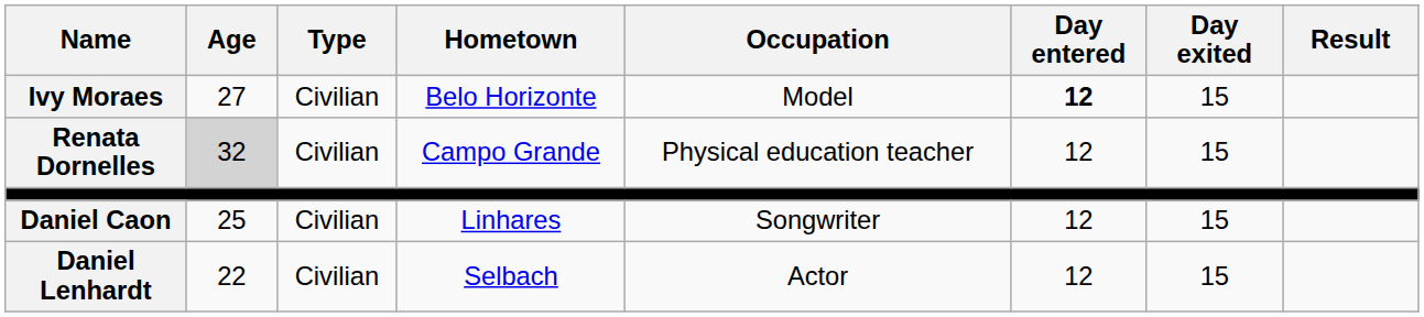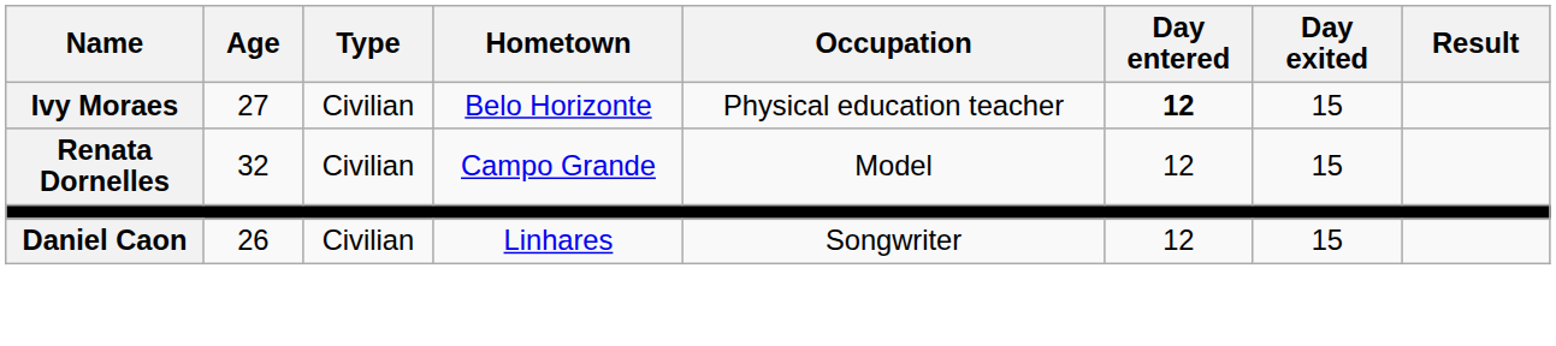Ivy Moraes | Occupation: Model -> Physical education teacher
Renata Dornelles | Age: lightgrey background -> no background
Renata Dornelles | Occupation: Physical education teacher -> Model
Daniel Caon | Age: 25 -> 26
- row: Daniel Lenhardt | 22 | Civilian | Selbach | Actor | 12 | 15
